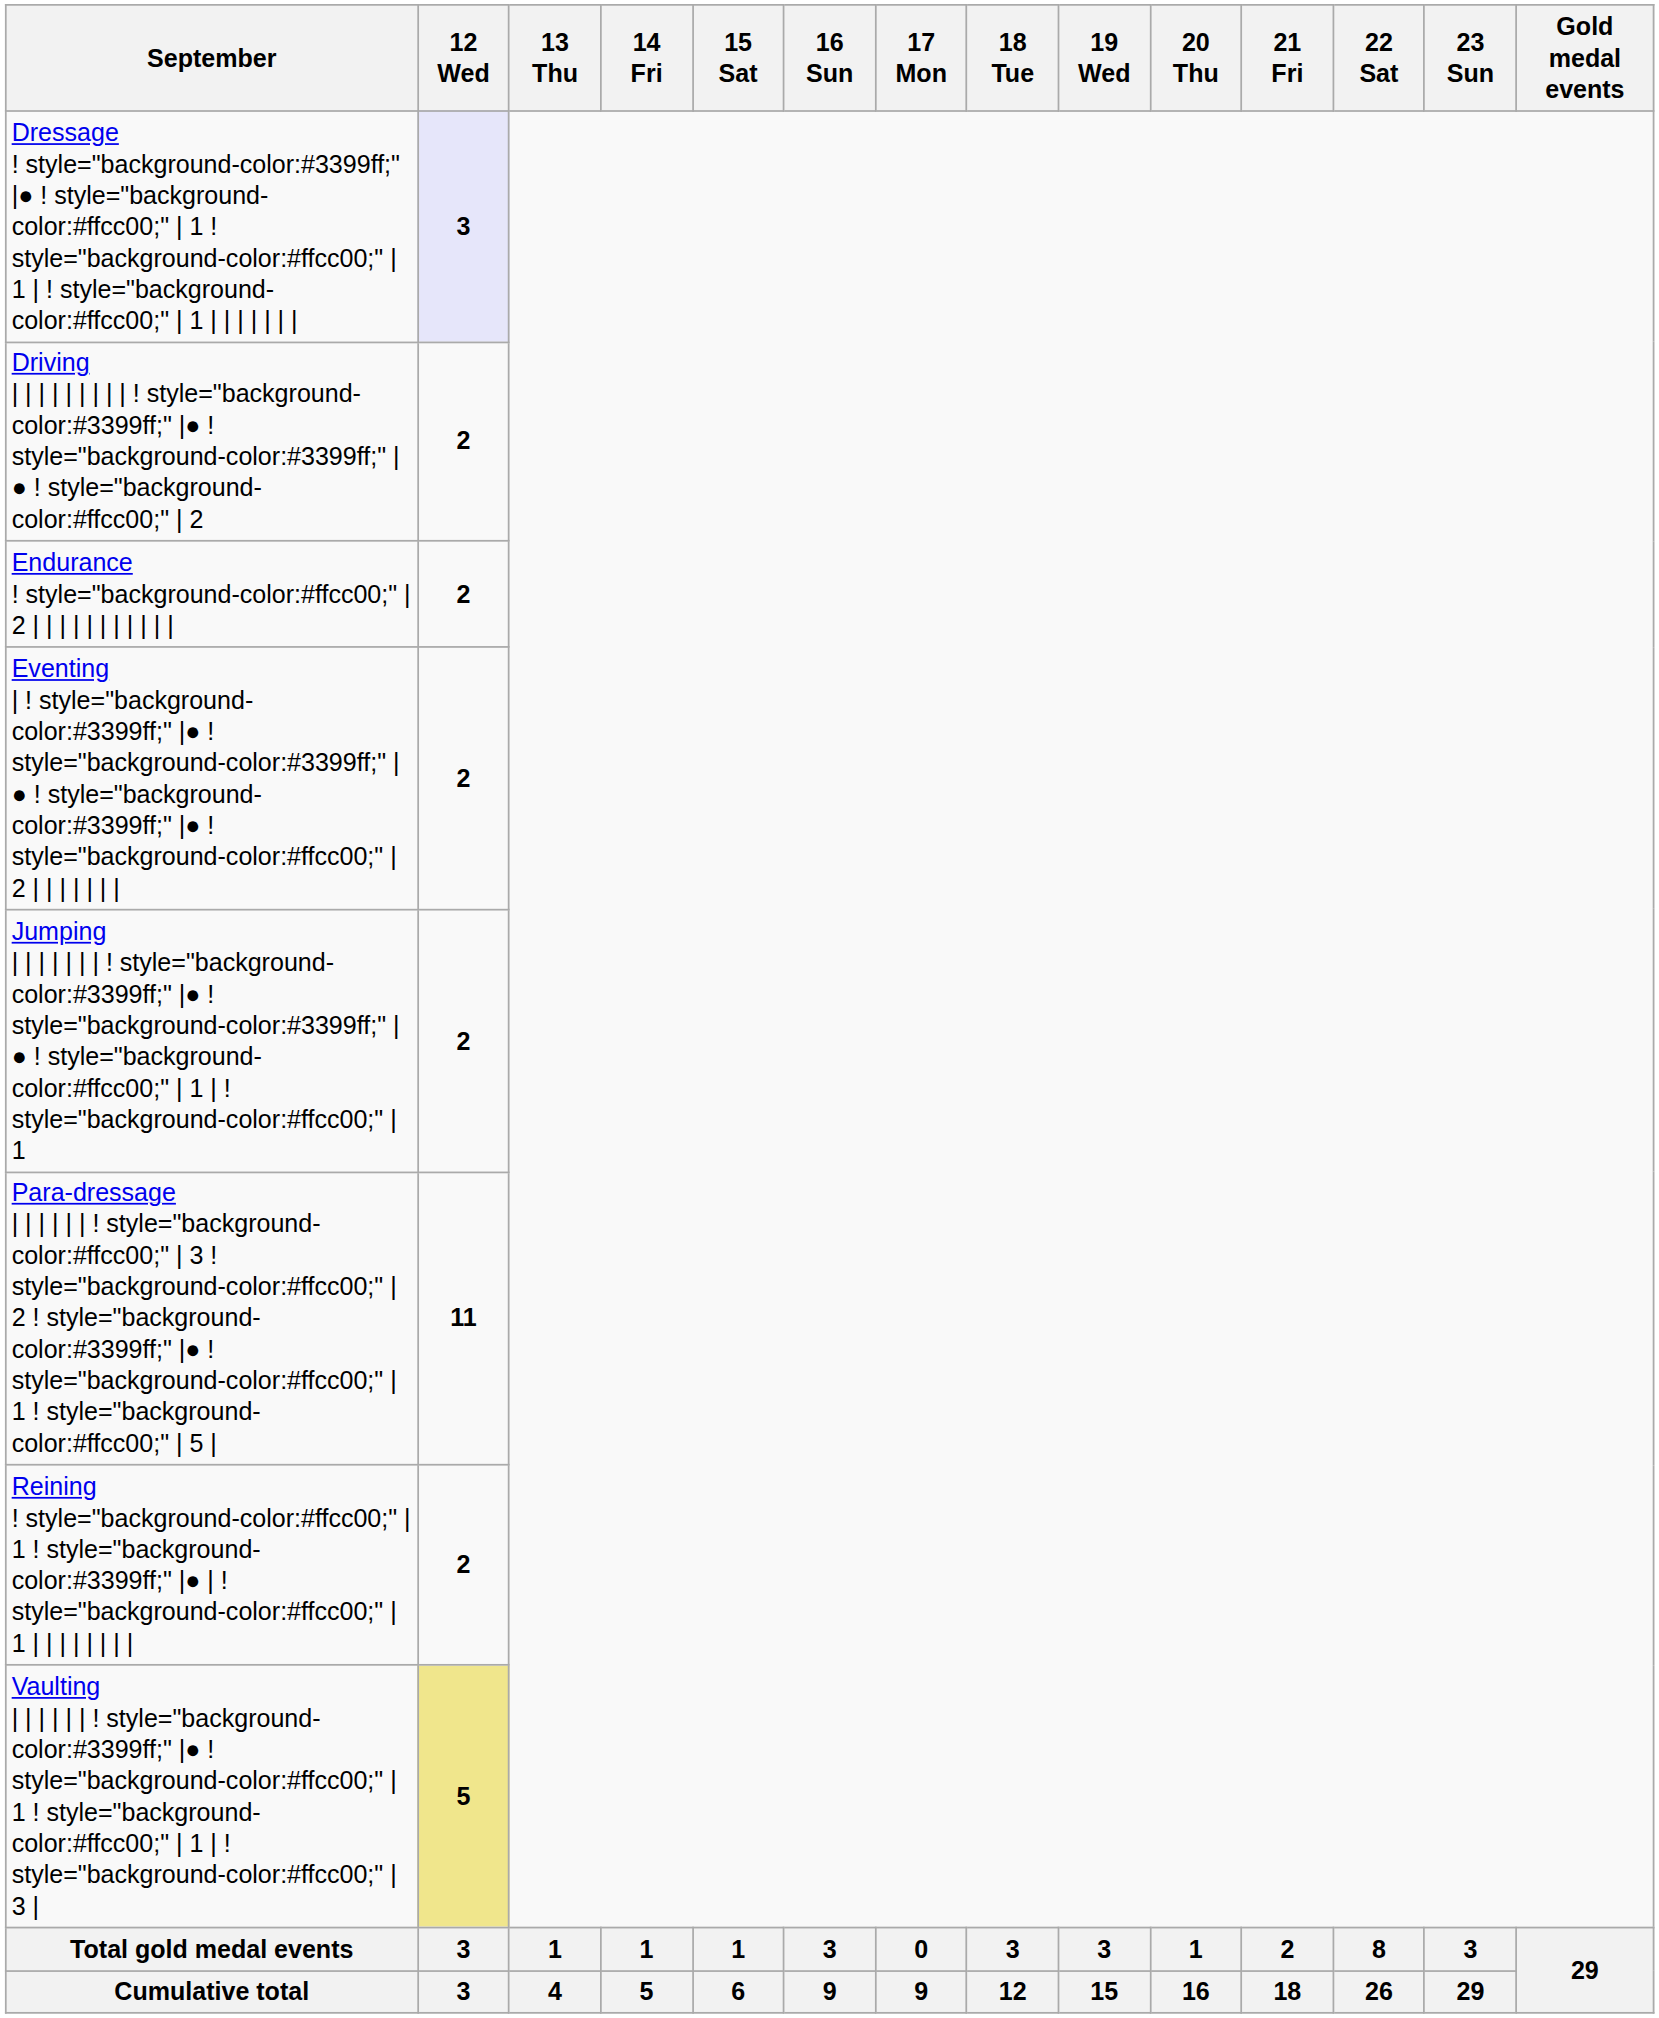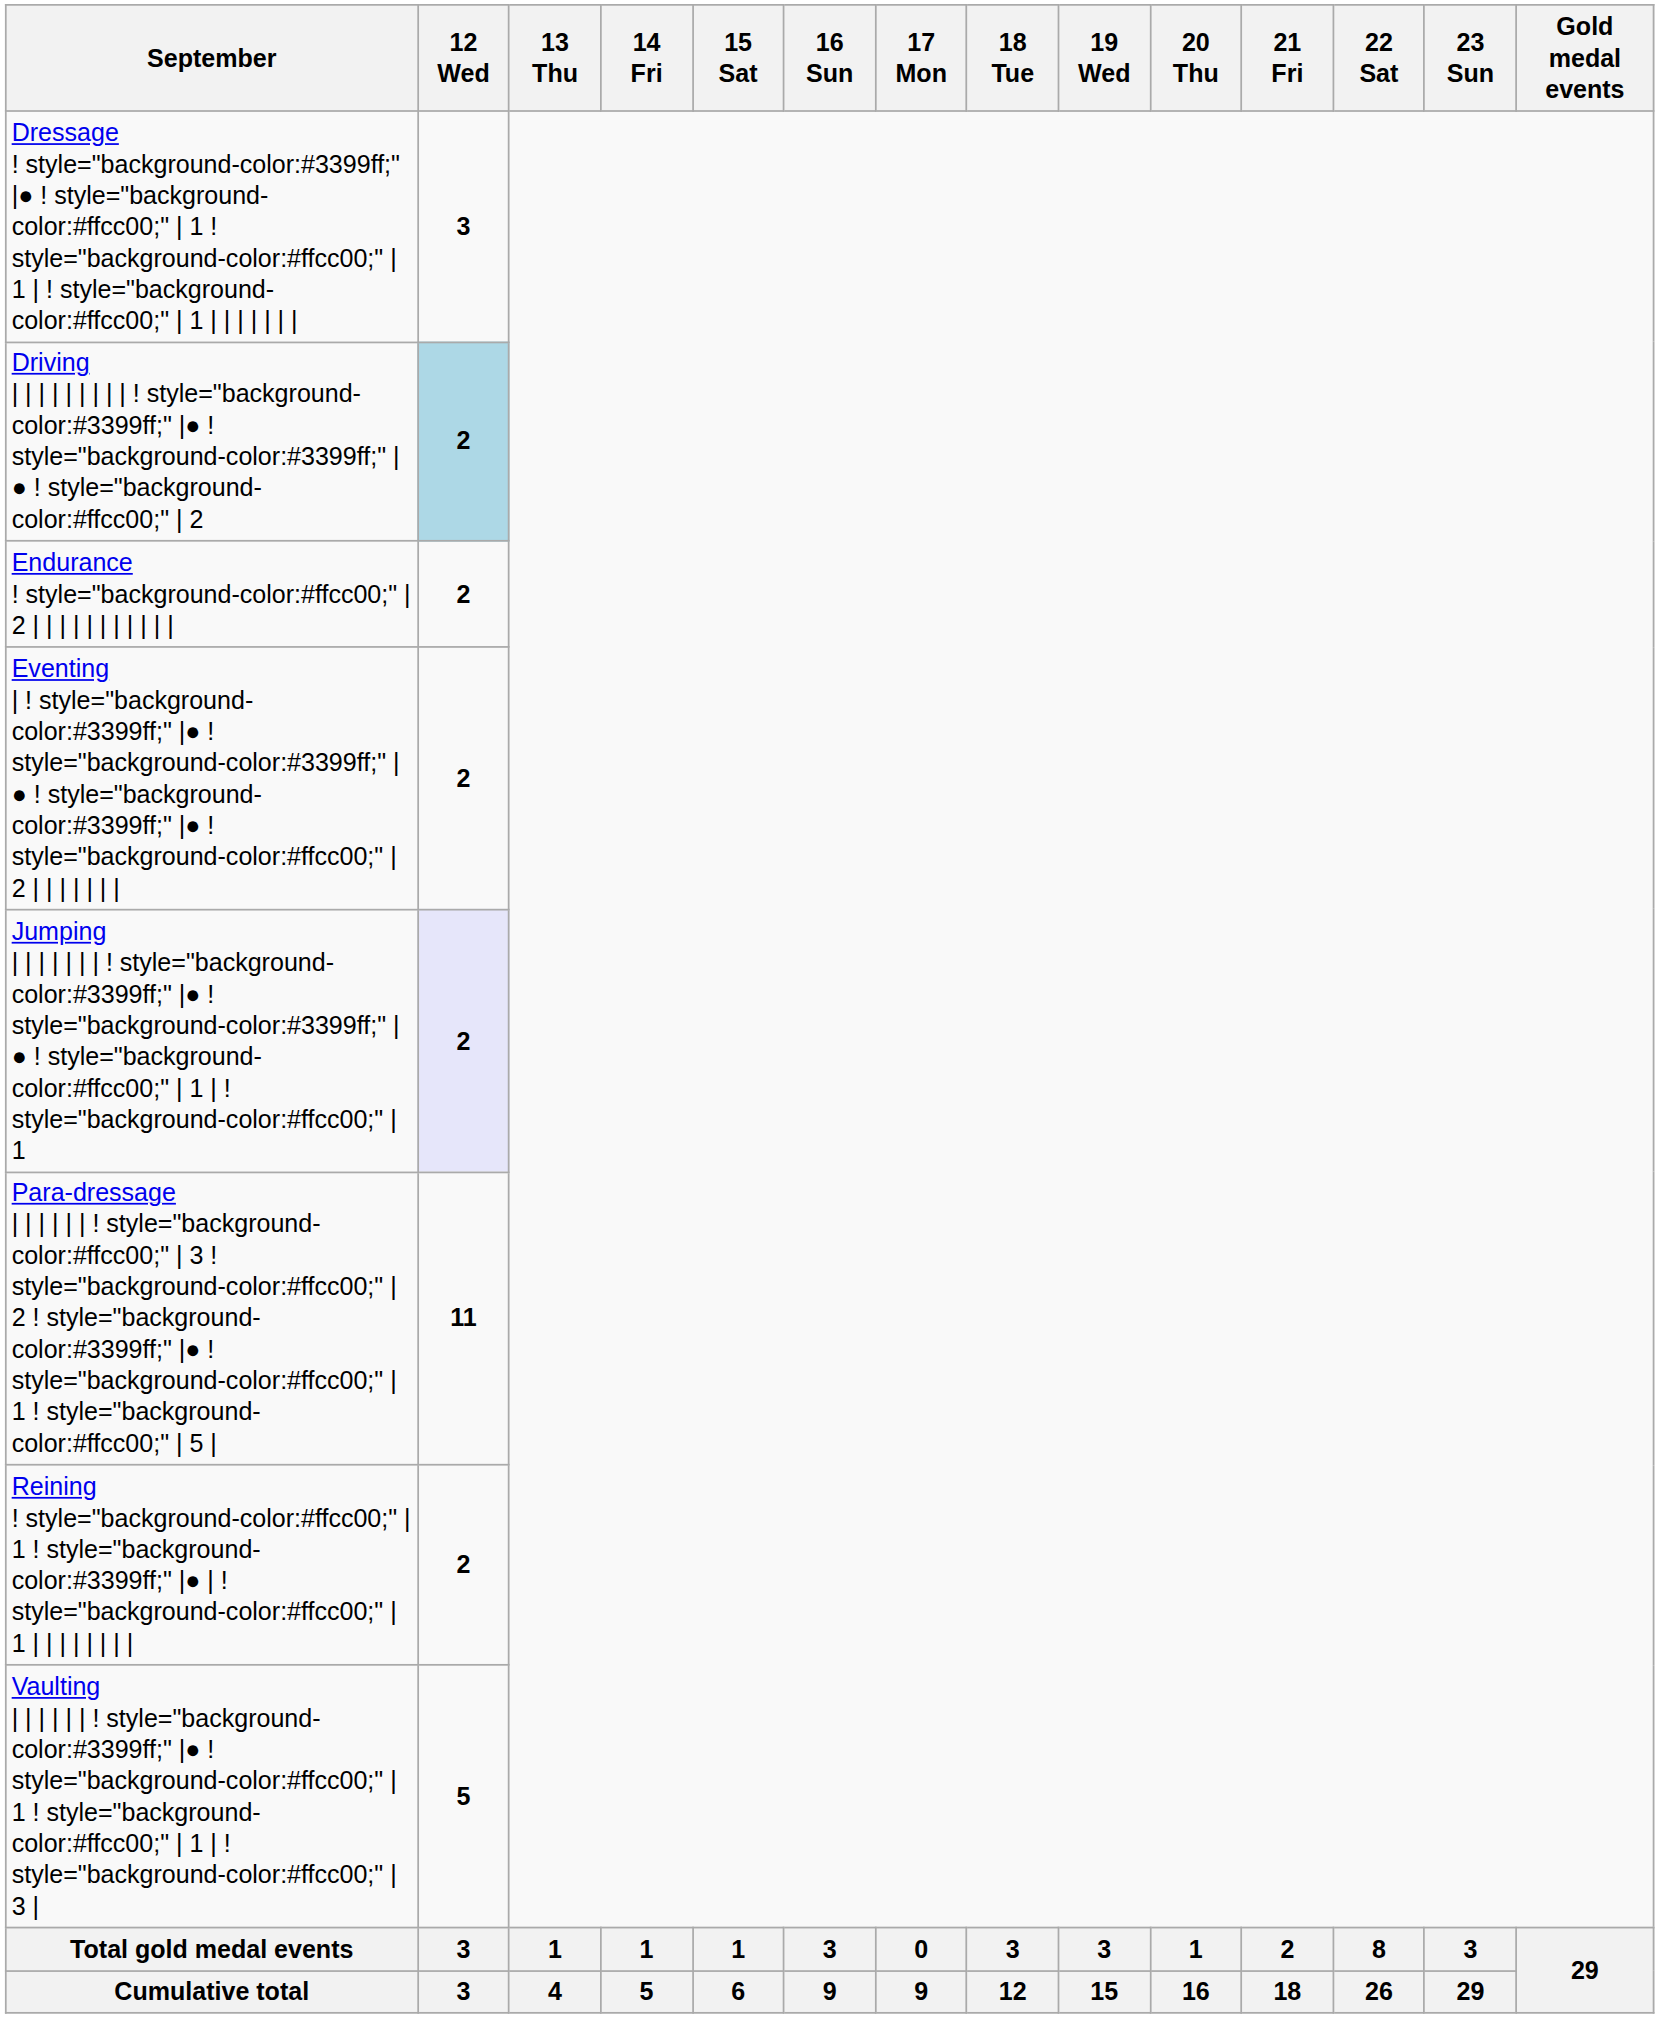row 2 | 12 Wed: lavender background -> no background
row 3 | 12 Wed: no background -> lightblue background
row 6 | 12 Wed: no background -> lavender background
row 9 | 12 Wed: khaki background -> no background
